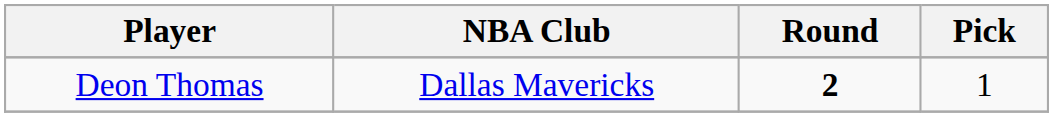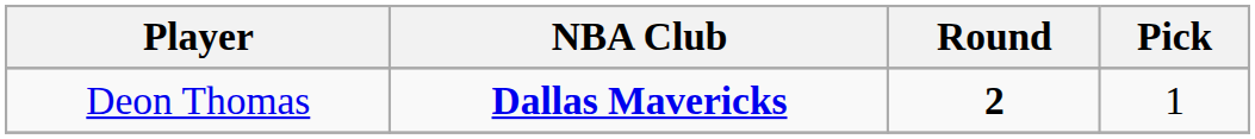Deon Thomas | NBA Club: normal -> bold
